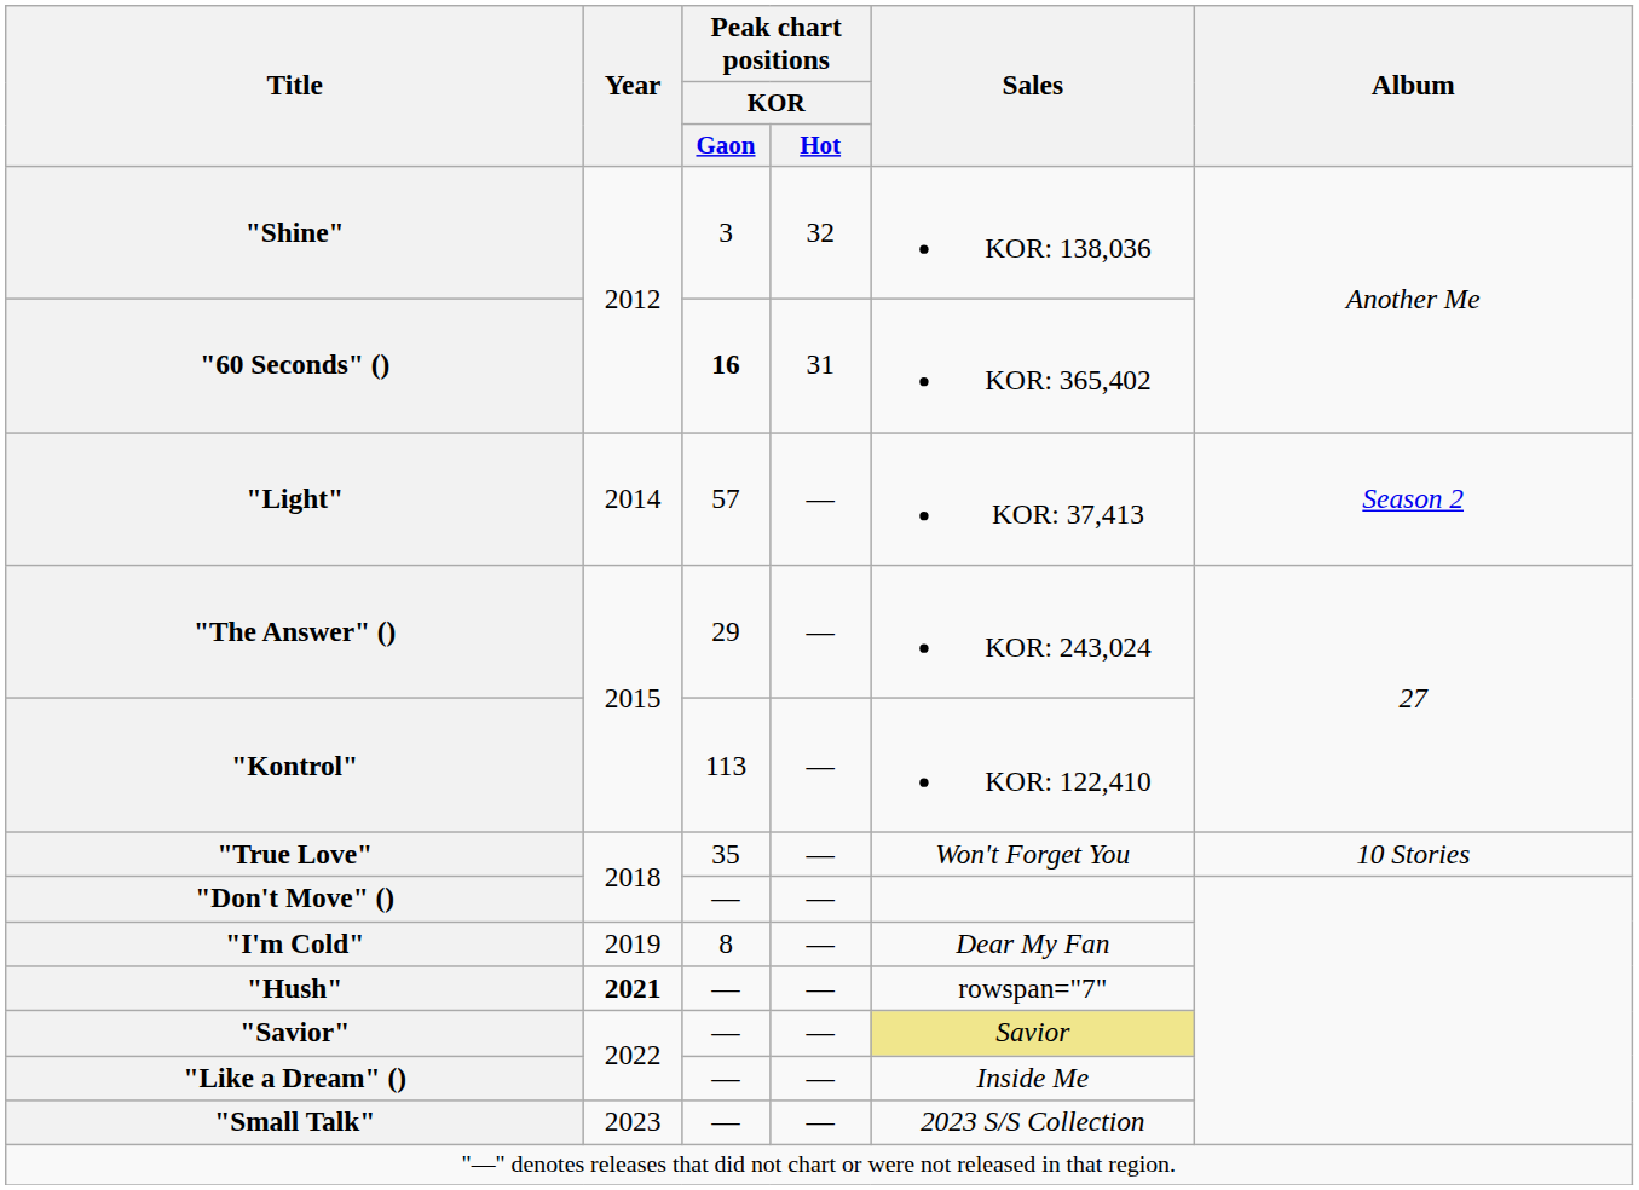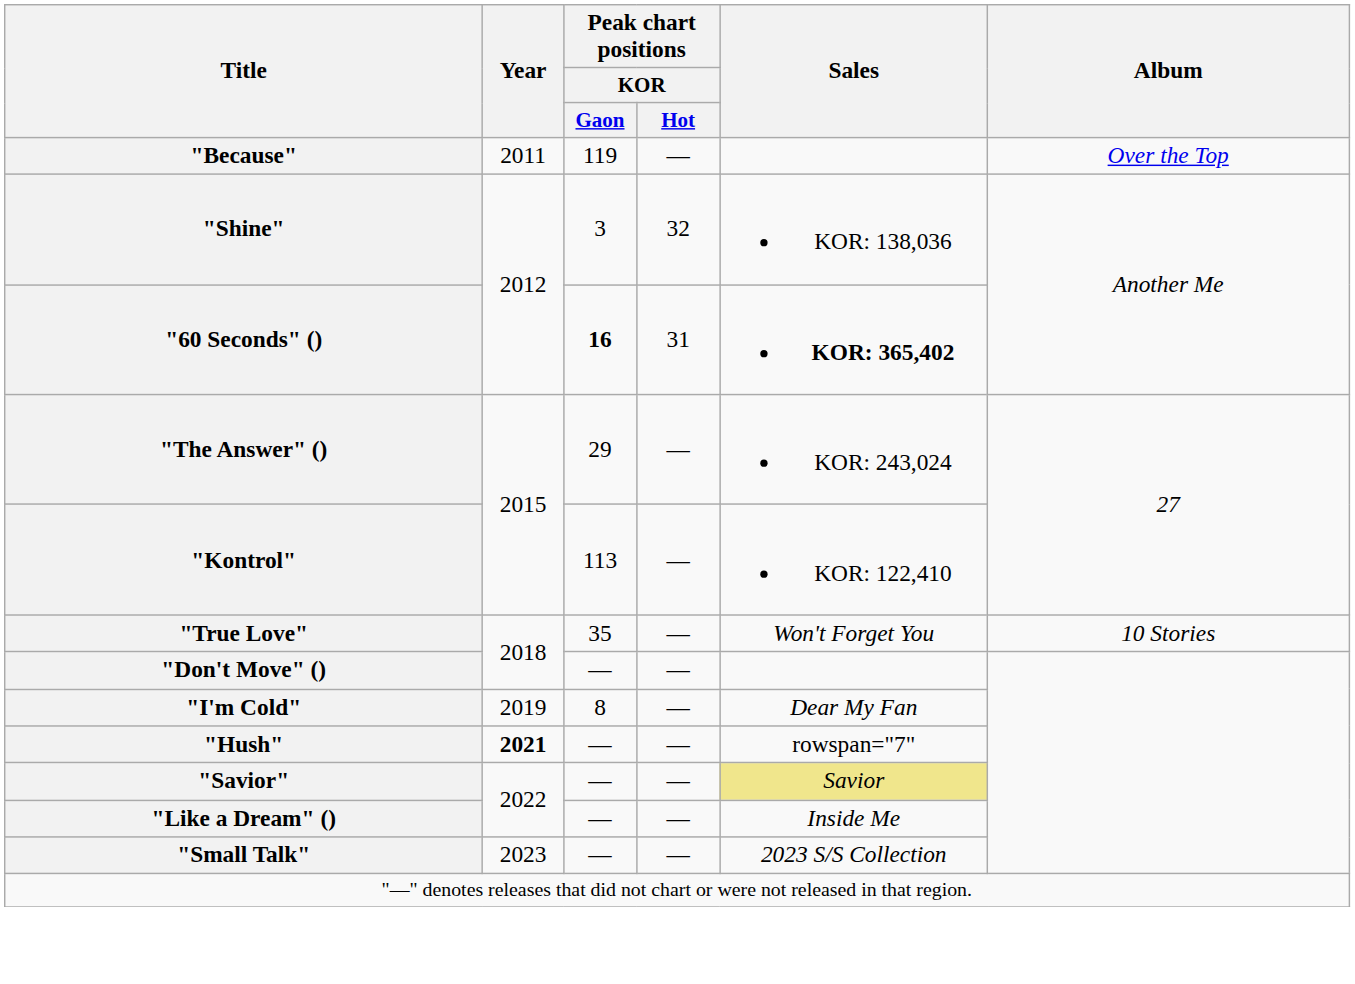+ row: "Because" | 2011 | 119 | — | Over the Top
"60 Seconds" () | Sales: normal -> bold
- row: "Light" | 2014 | 57 | — | KOR: 37,413 | Season 2
